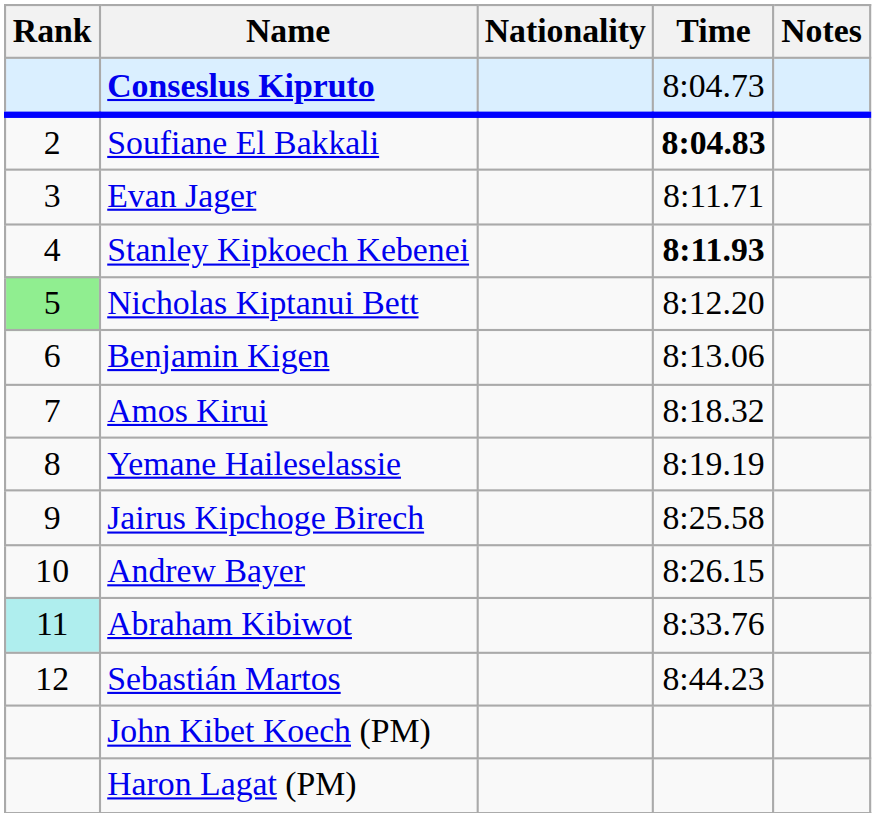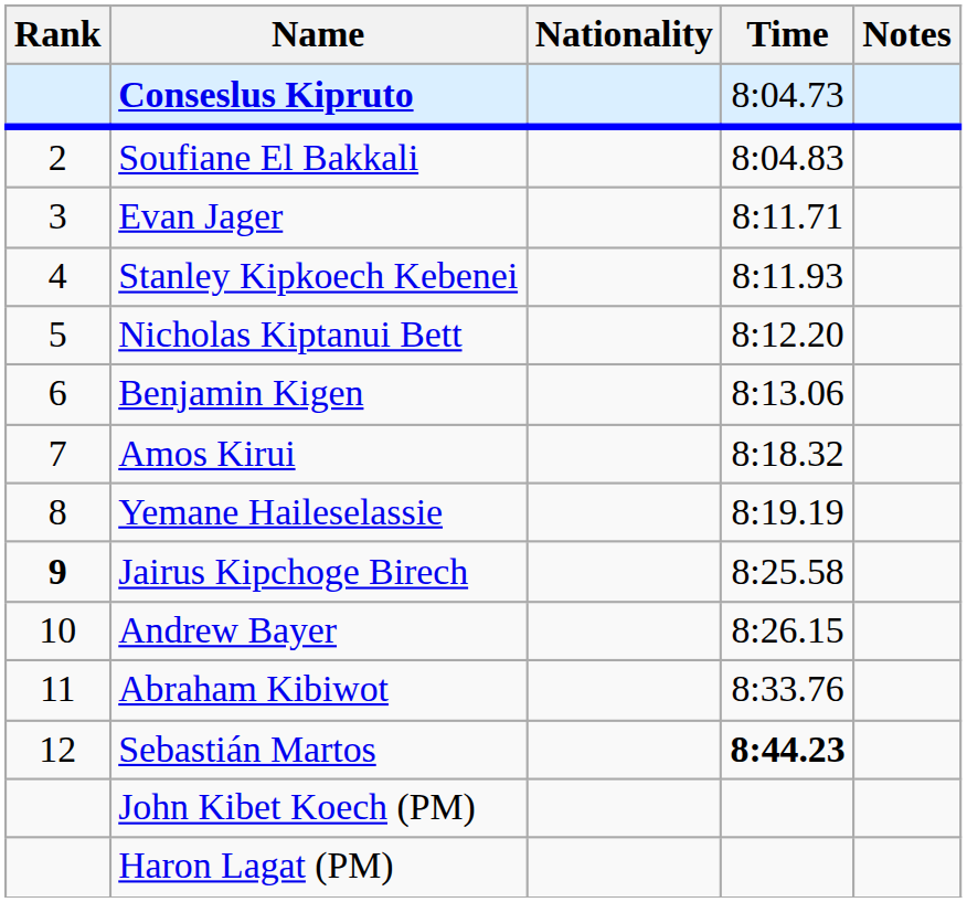Soufiane El Bakkali | Time: bold -> normal
Stanley Kipkoech Kebenei | Time: bold -> normal
Nicholas Kiptanui Bett | Rank: lightgreen background -> no background
Jairus Kipchoge Birech | Rank: normal -> bold
Abraham Kibiwot | Rank: paleturquoise background -> no background
Sebastián Martos | Time: normal -> bold
